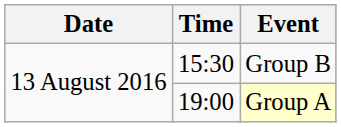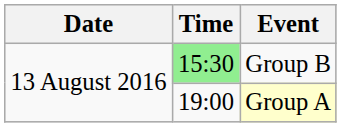Group B | Time: no background -> lightgreen background
